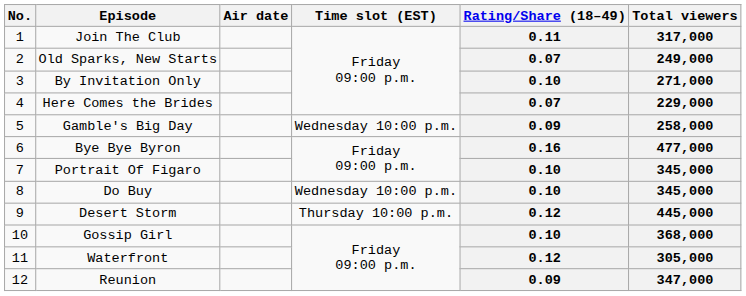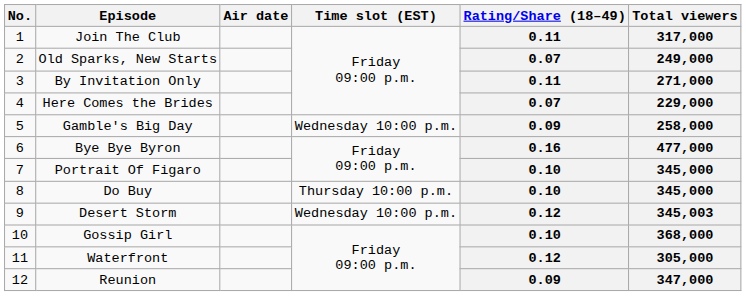By Invitation Only | Rating/Share (18–49): 0.10 -> 0.11
Do Buy | Time slot (EST): Wednesday 10:00 p.m. -> Thursday 10:00 p.m.
Desert Storm | Time slot (EST): Thursday 10:00 p.m. -> Wednesday 10:00 p.m.
Desert Storm | Total viewers: 445,000 -> 345,003
